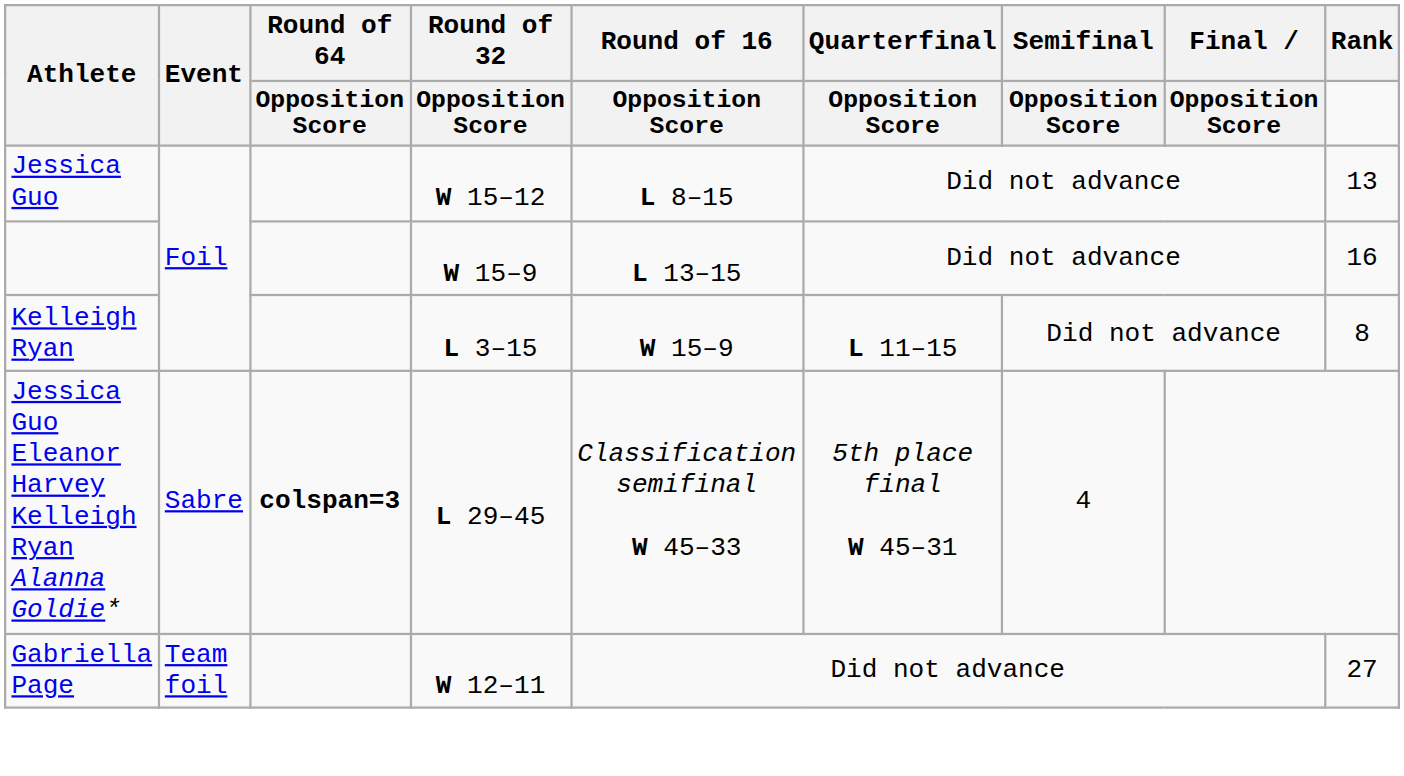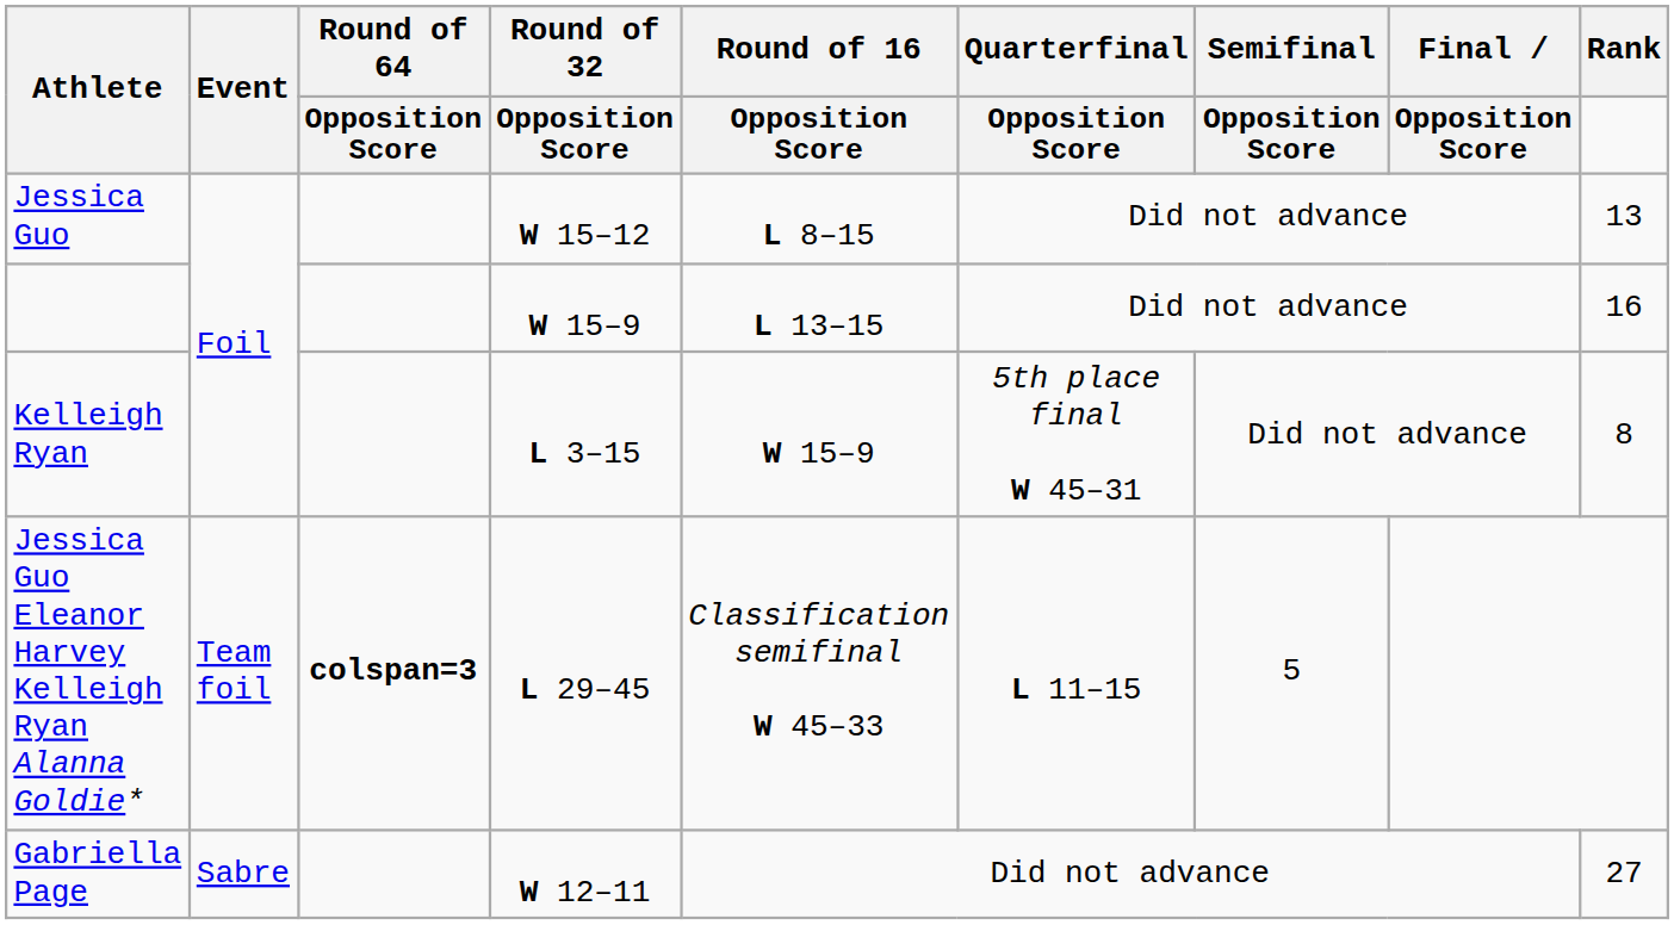Kelleigh Ryan | Quarterfinal / Opposition Score: L 11–15 -> 5th place final W 45–31
Jessica Guo Eleanor Harvey Kelleigh Ryan Alanna Goldie* | Event: Sabre -> Team foil
Jessica Guo Eleanor Harvey Kelleigh Ryan Alanna Goldie* | Quarterfinal / Opposition Score: 5th place final W 45–31 -> L 11–15
Jessica Guo Eleanor Harvey Kelleigh Ryan Alanna Goldie* | Semifinal / Opposition Score: 4 -> 5
Gabriella Page | Event: Team foil -> Sabre
